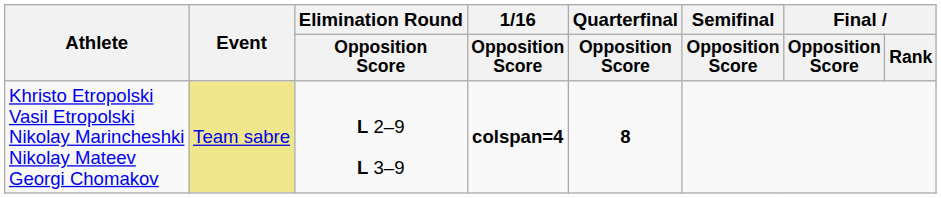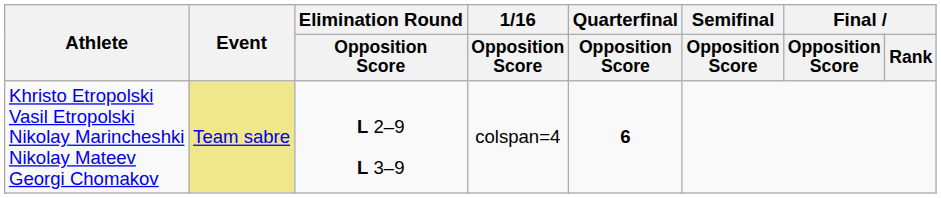row 3 | 1/16 / Opposition Score: bold -> normal
row 3 | Quarterfinal / Opposition Score: 8 -> 6
